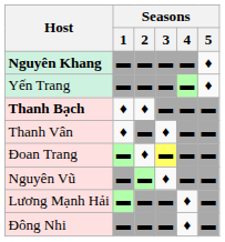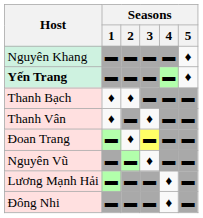Nguyên Khang | Host: bold -> normal
Yến Trang | Host: normal -> bold
Thanh Bạch | Host: bold -> normal
